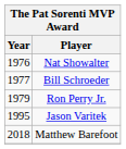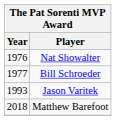- row: 1979 | Ron Perry Jr.
Jason Varitek | Year: 1995 -> 1993
